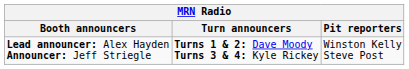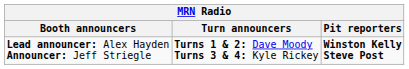Lead announcer: Alex Hayden Announcer: Jeff Striegle | Pit reporters: normal -> bold
